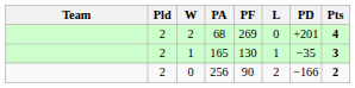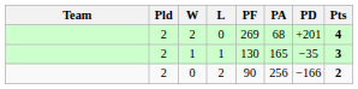columns swapped: L <-> PA
